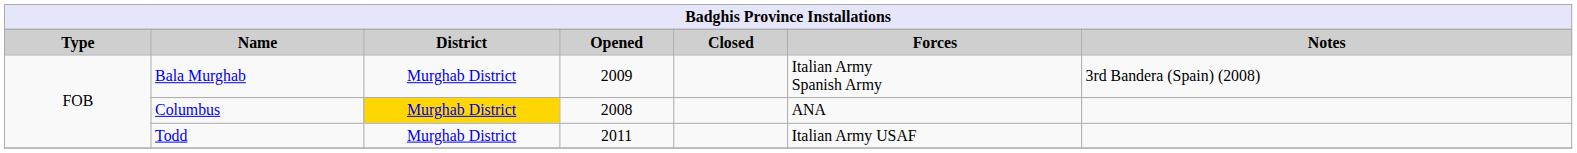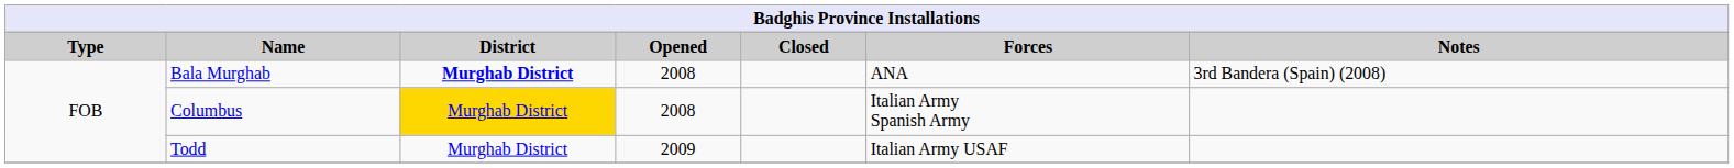Bala Murghab | District: normal -> bold
Bala Murghab | Opened: 2009 -> 2008
Bala Murghab | Forces: Italian Army Spanish Army -> ANA
Columbus | Forces: ANA -> Italian Army Spanish Army
Todd | Opened: 2011 -> 2009
